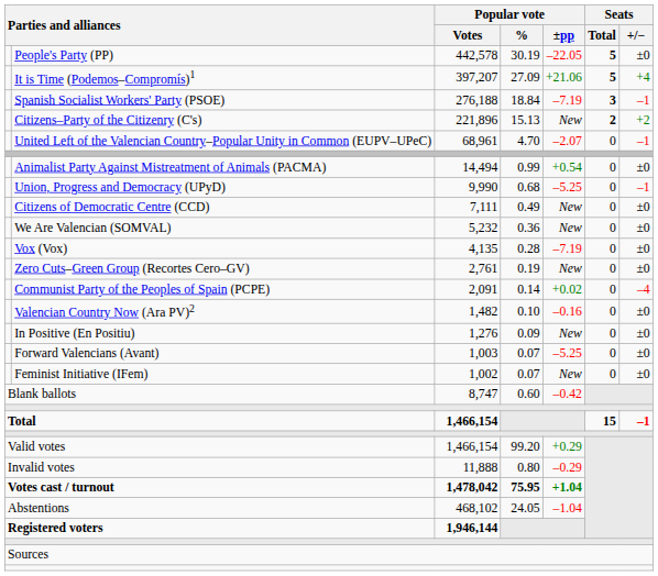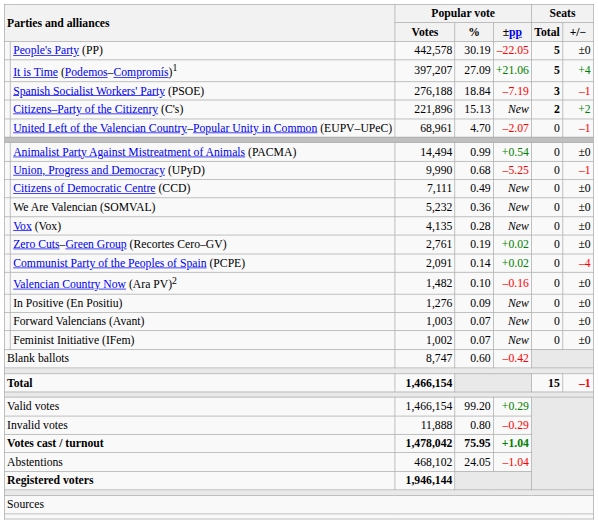Vox (Vox) | Popular vote / ±pp: –7.19 -> New
Zero Cuts–Green Group (Recortes Cero–GV) | Popular vote / ±pp: New -> +0.02
Forward Valencians (Avant) | Popular vote / ±pp: –5.25 -> New
